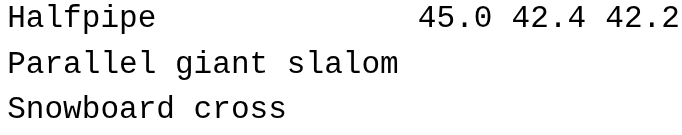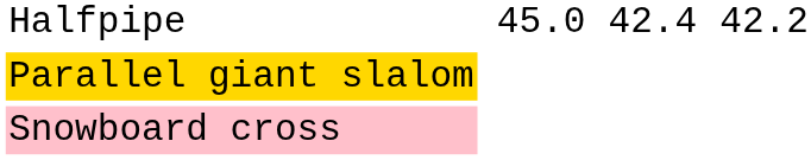Parallel giant slalom | column 1: no background -> gold background
Snowboard cross | column 1: no background -> pink background
